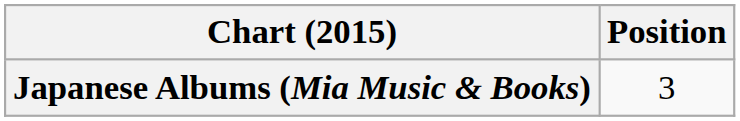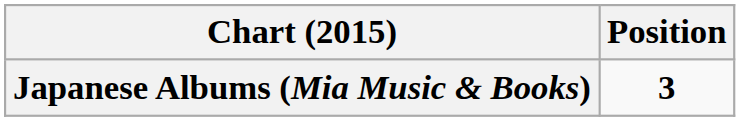Japanese Albums (Mia Music & Books) | Position: normal -> bold
